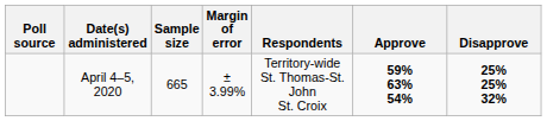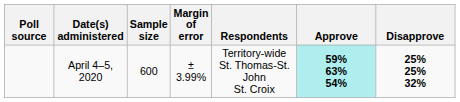April 4–5, 2020 | Sample size: 665 -> 600
April 4–5, 2020 | Approve: no background -> paleturquoise background
